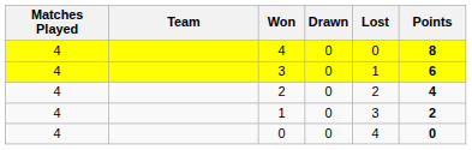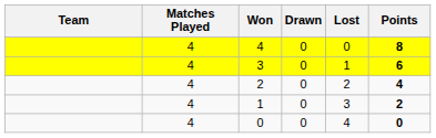columns swapped: Team <-> Matches Played
